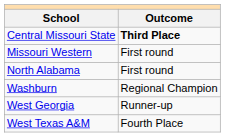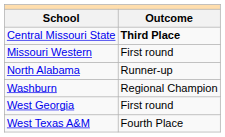North Alabama | Outcome: First round -> Runner-up
West Georgia | Outcome: Runner-up -> First round
